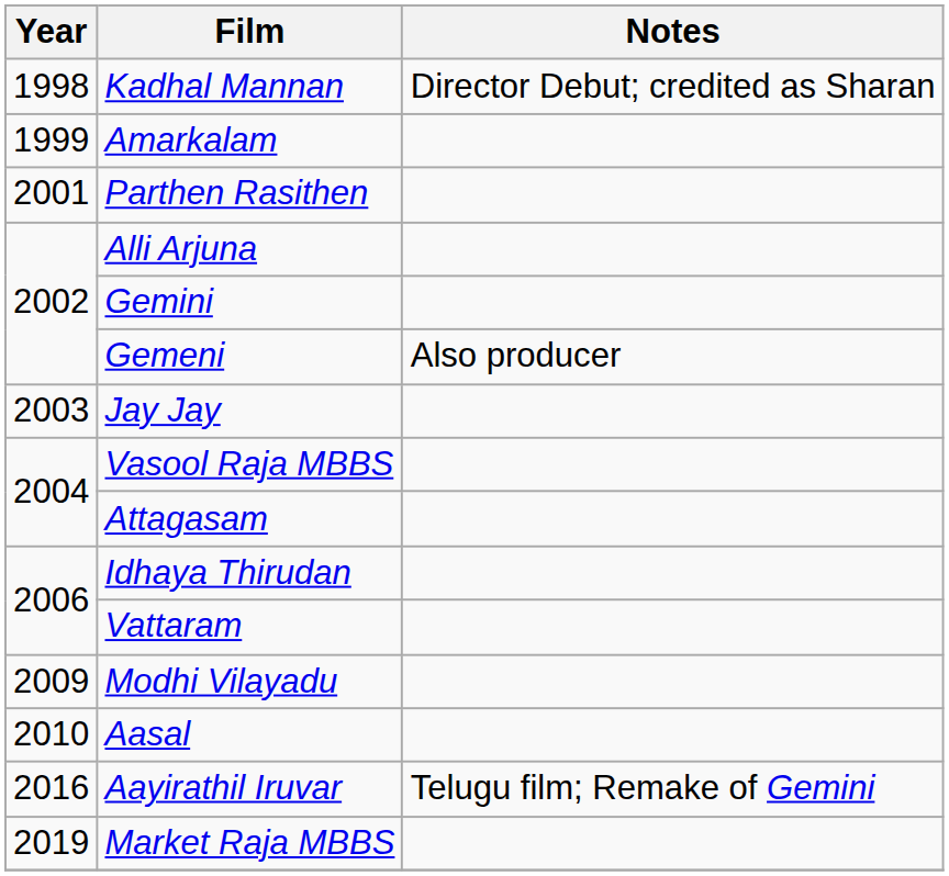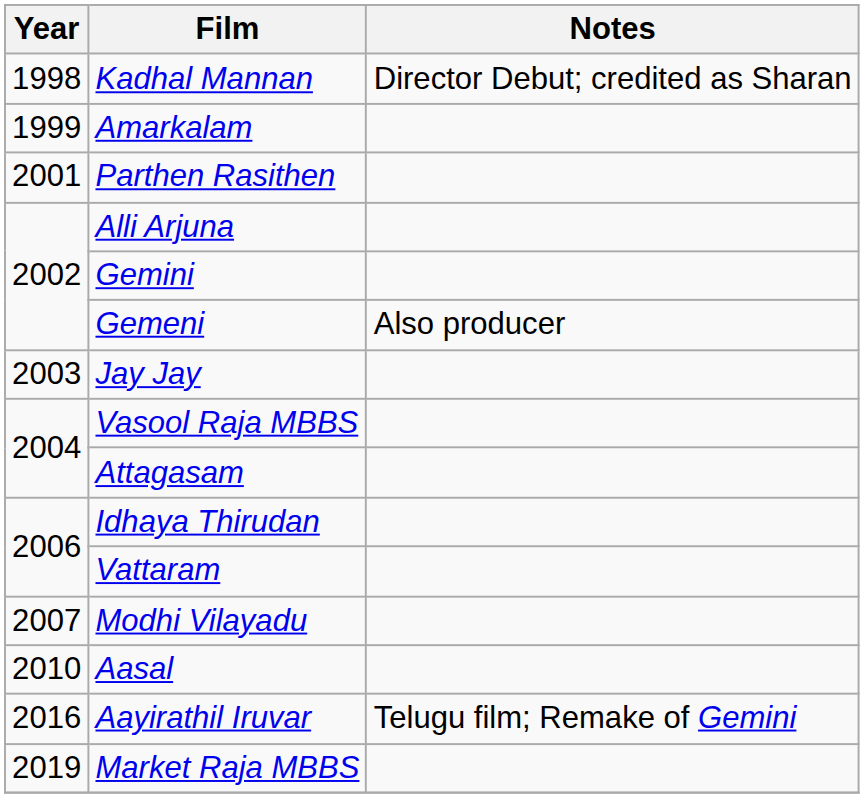Modhi Vilayadu | Year: 2009 -> 2007
